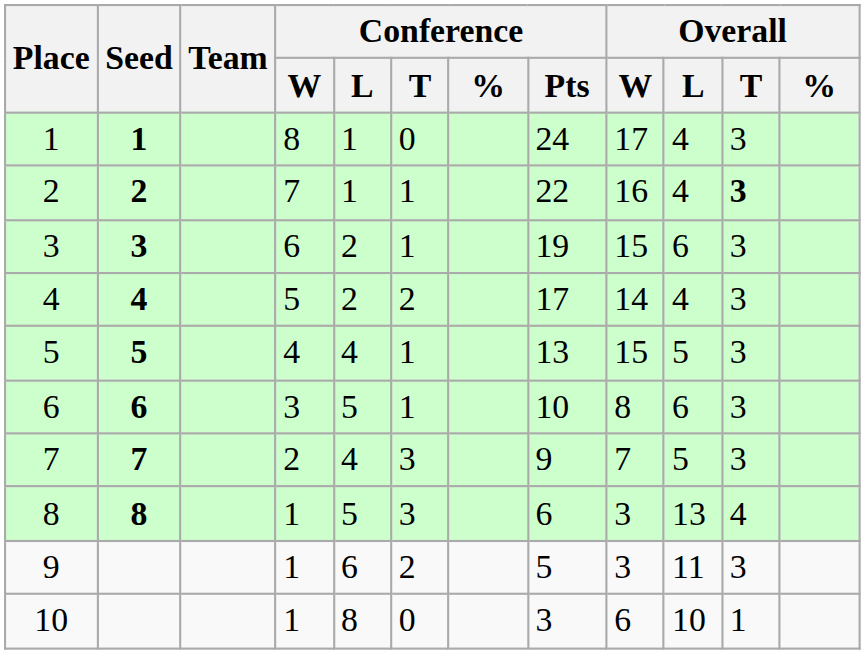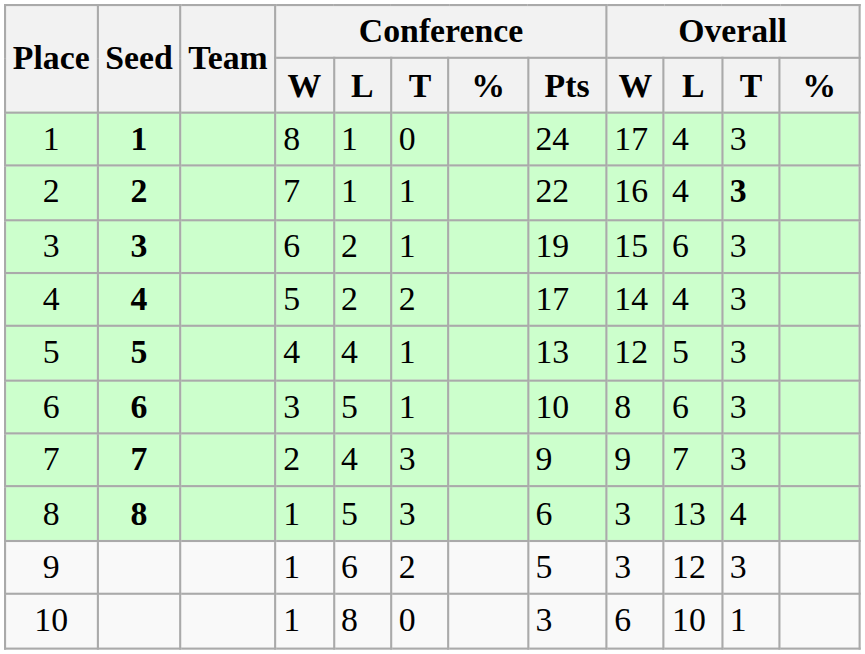row 7 | Overall / W: 15 -> 12
row 9 | Overall / W: 7 -> 9
row 9 | Overall / L: 5 -> 7
row 11 | Overall / L: 11 -> 12
